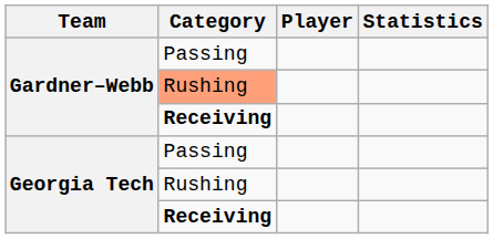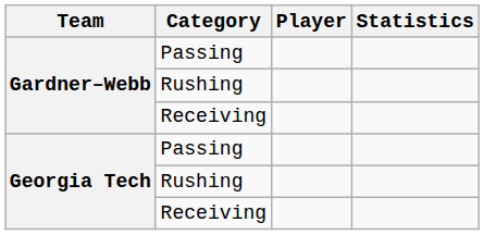Gardner–Webb / Rushing | Category: lightsalmon background -> no background
Gardner–Webb / Receiving | Category: bold -> normal
Georgia Tech / Receiving | Category: bold -> normal
